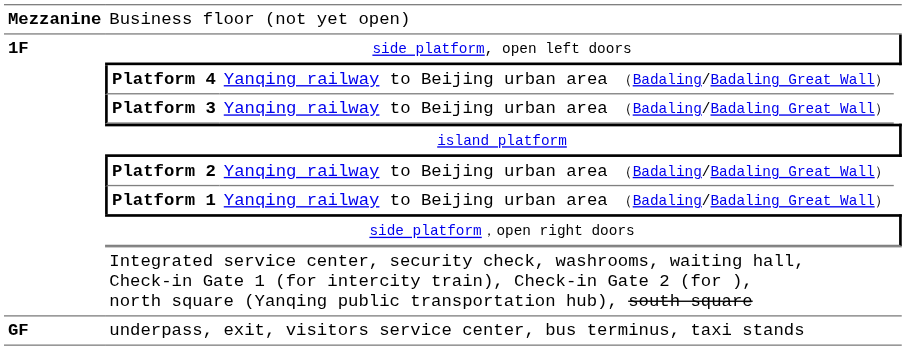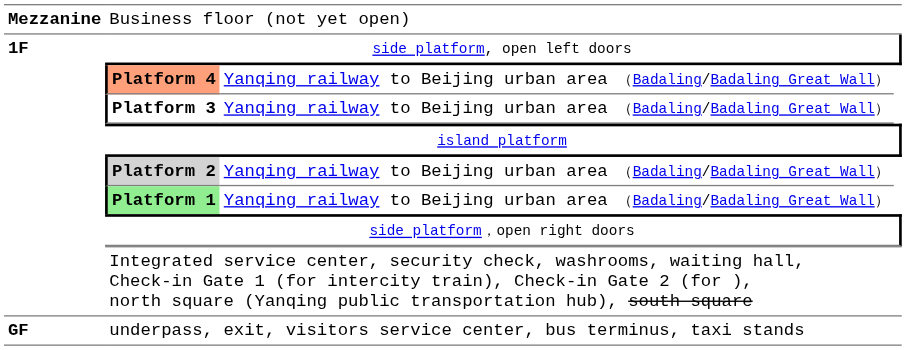Platform 4 | column 2: no background -> lightsalmon background
Platform 2 | column 2: no background -> lightgrey background
Platform 1 | column 2: no background -> lightgreen background
